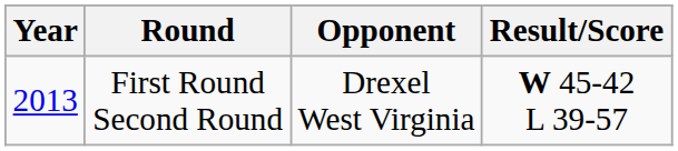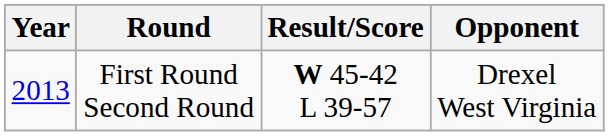columns swapped: Opponent <-> Result/Score
